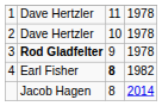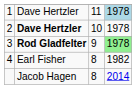1 | column 4: no background -> lightblue background
2 | column 2: normal -> bold
3 | column 4: no background -> lightgreen background
4 | column 3: bold -> normal
